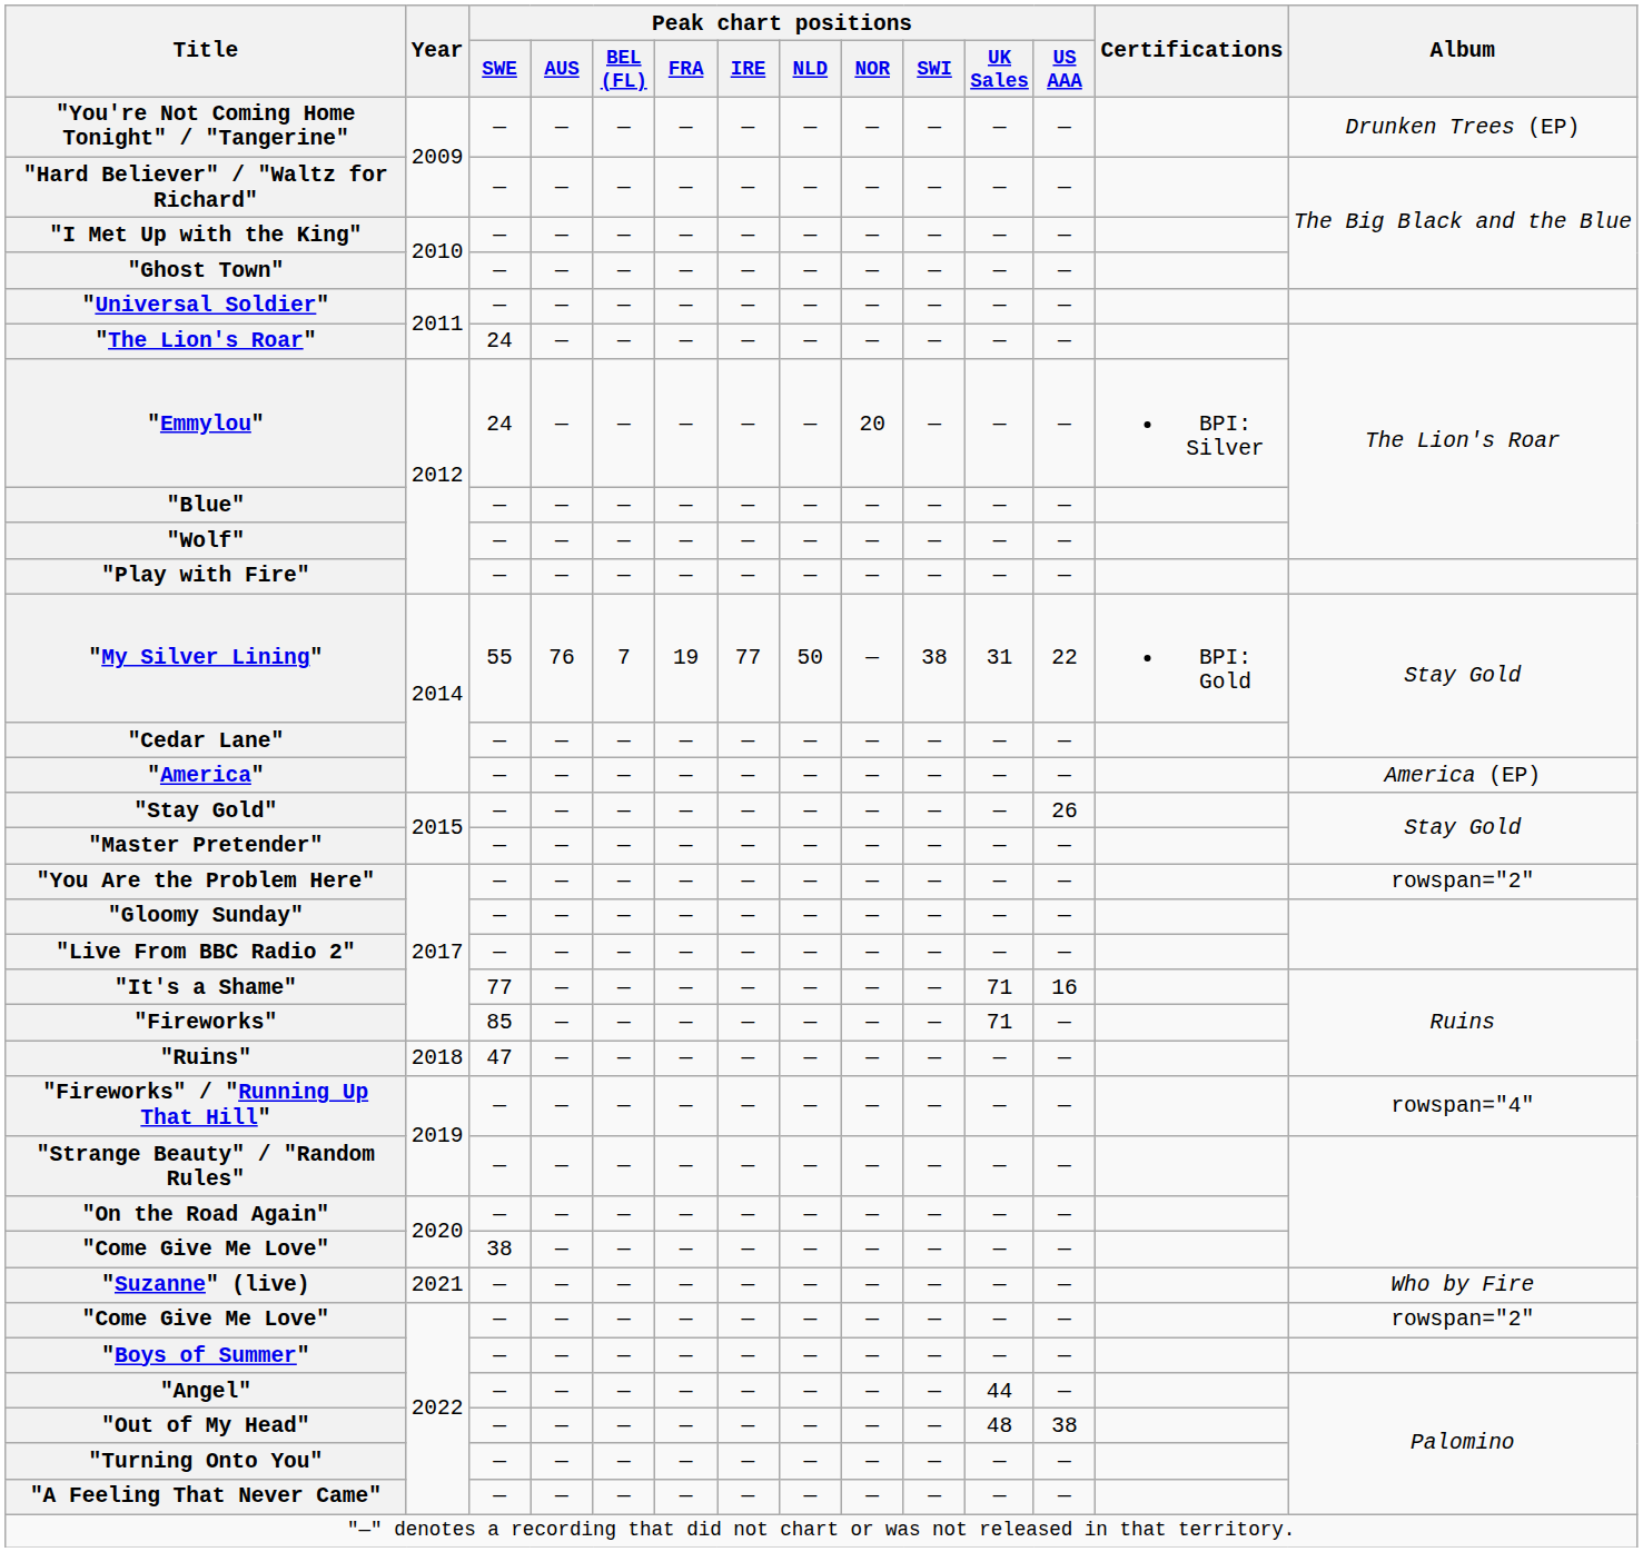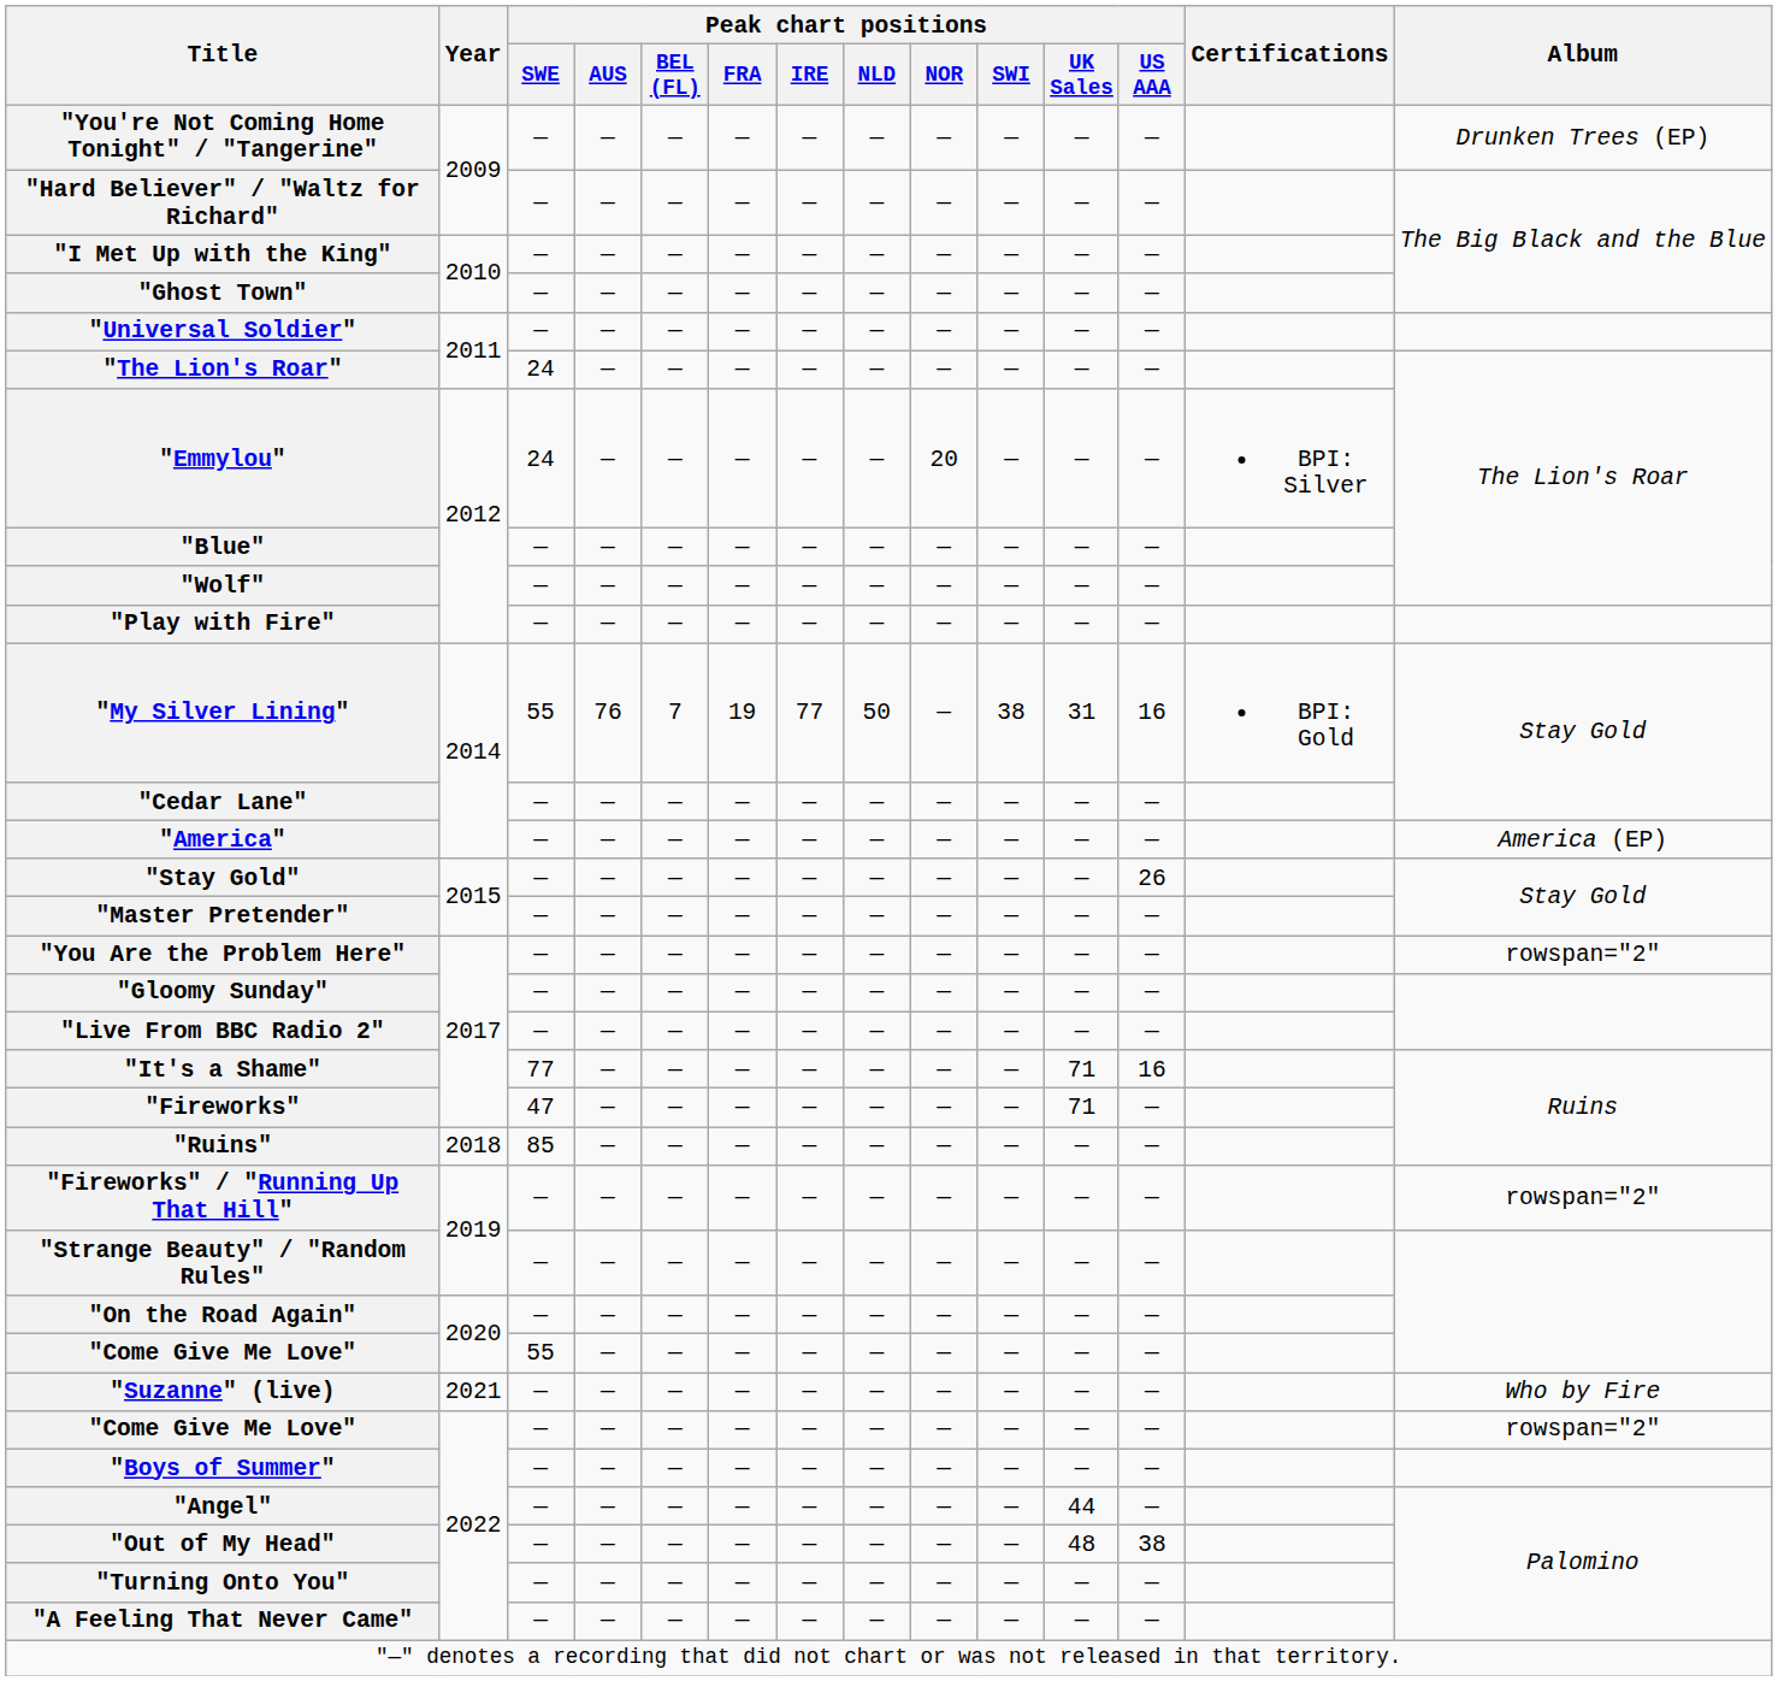"My Silver Lining" | Peak chart positions / US AAA: 22 -> 16
"Fireworks" | Peak chart positions / SWE: 85 -> 47
"Ruins" | Peak chart positions / SWE: 47 -> 85
"Fireworks" / "Running Up That Hill" | Album: rowspan="4" -> rowspan="2"
"Come Give Me Love" / 2020 | Peak chart positions / SWE: 38 -> 55
